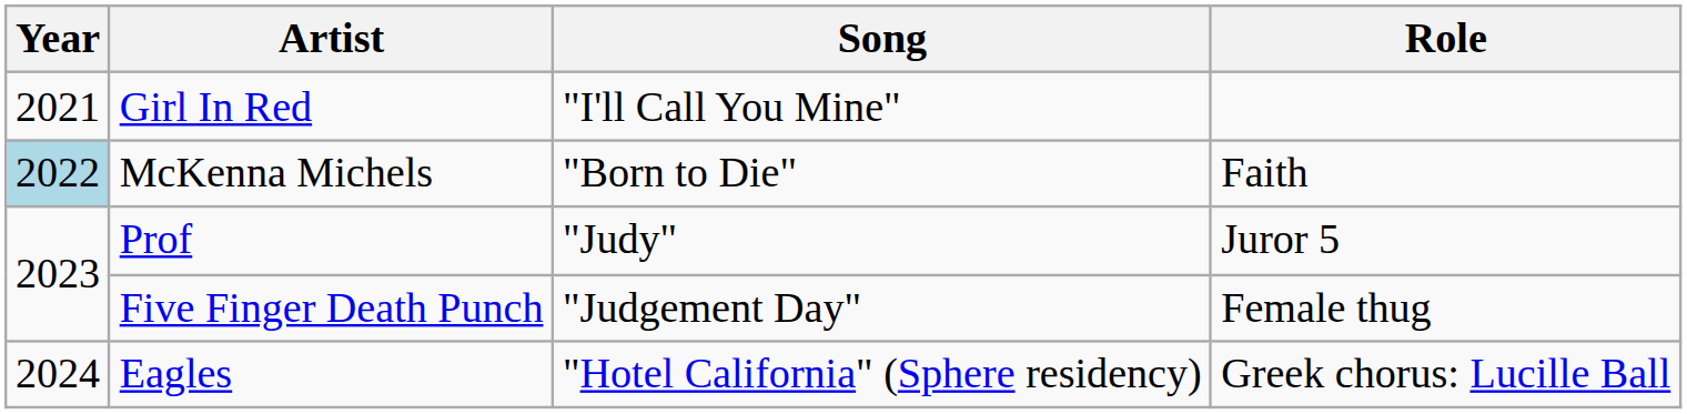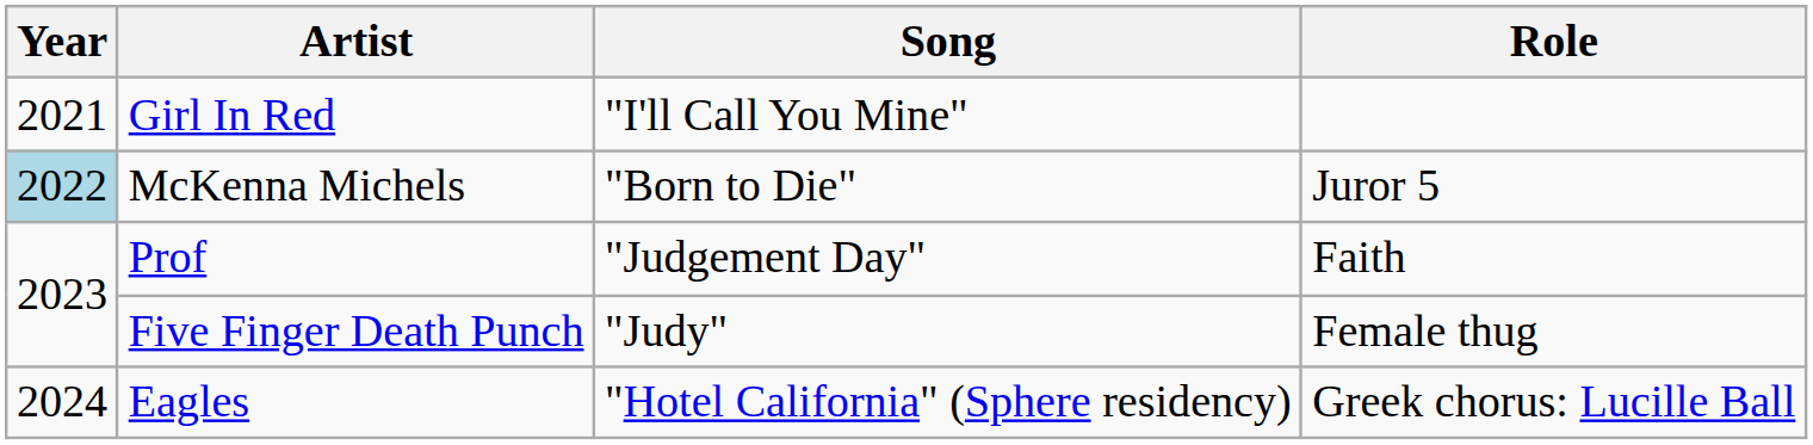McKenna Michels | Role: Faith -> Juror 5
Prof | Song: "Judy" -> "Judgement Day"
Prof | Role: Juror 5 -> Faith
Five Finger Death Punch | Song: "Judgement Day" -> "Judy"
